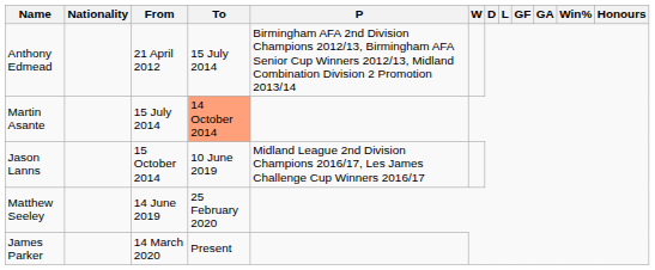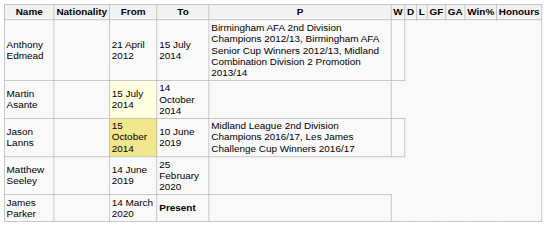Martin Asante | From: no background -> lightyellow background
Martin Asante | To: lightsalmon background -> no background
Jason Lanns | From: no background -> khaki background
James Parker | To: normal -> bold
